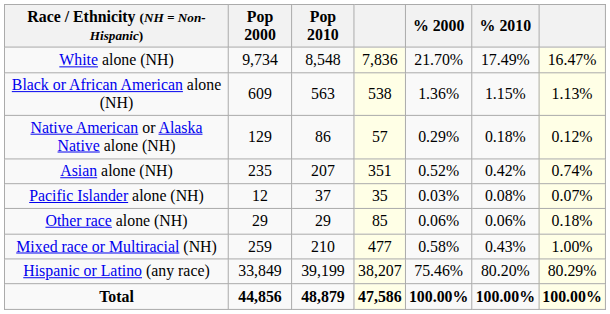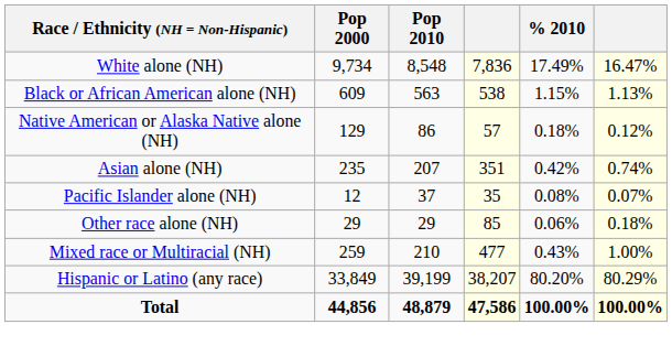- column: % 2000 | 21.70% | 1.36% | 0.29% | 0.52% | 0.03% | 0.06% | 0.58% | 75.46% | 100.00%
